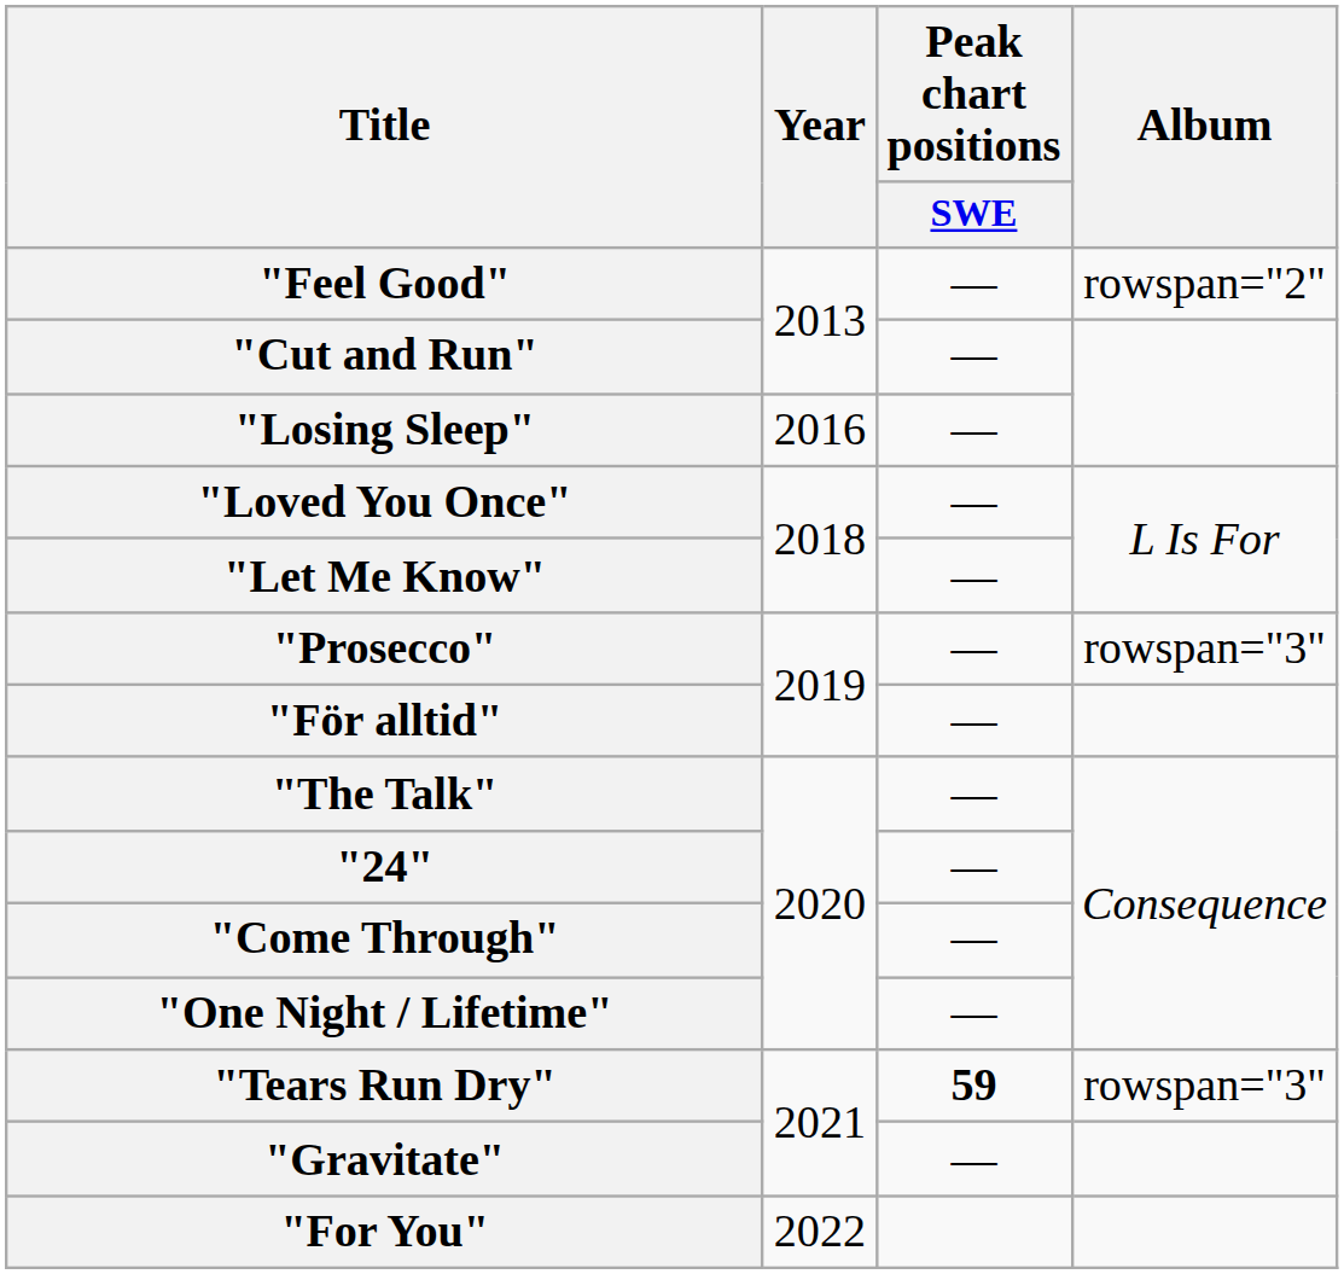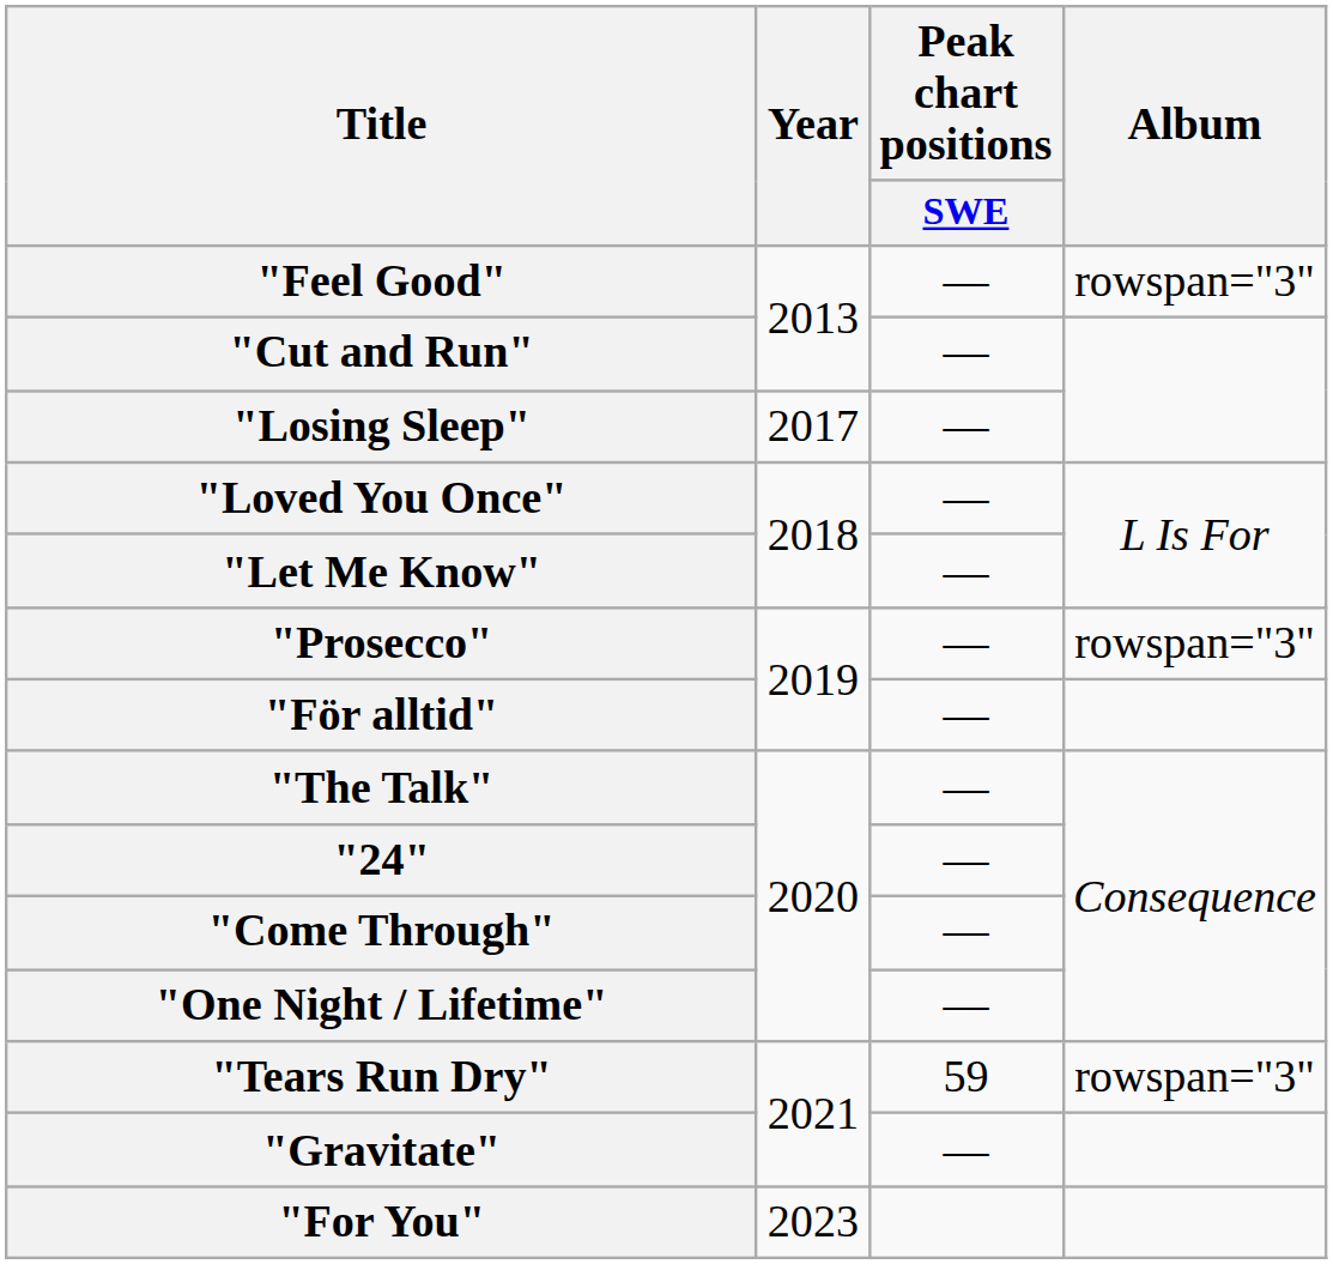"Feel Good" | Album: rowspan="2" -> rowspan="3"
"Losing Sleep" | Year: 2016 -> 2017
"Tears Run Dry" | Peak chart positions / SWE: bold -> normal
"For You" | Year: 2022 -> 2023
